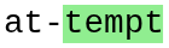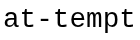at- | column 2: lightgreen background -> no background
